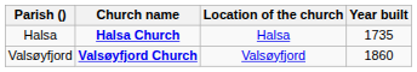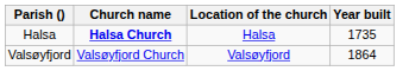row 3 | Church name: bold -> normal
row 3 | Year built: 1860 -> 1864
